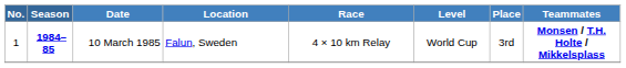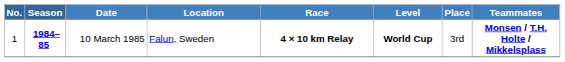10 March 1985 | Race: normal -> bold
10 March 1985 | Level: normal -> bold
